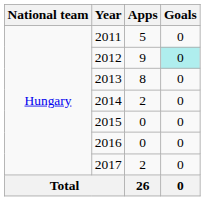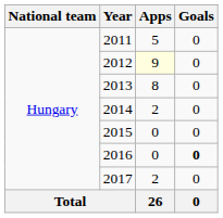2012 | Apps: no background -> lightyellow background
2012 | Goals: paleturquoise background -> no background
2016 | Goals: normal -> bold
